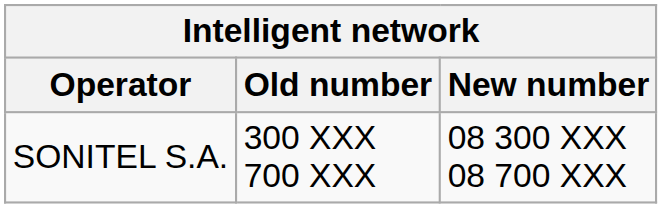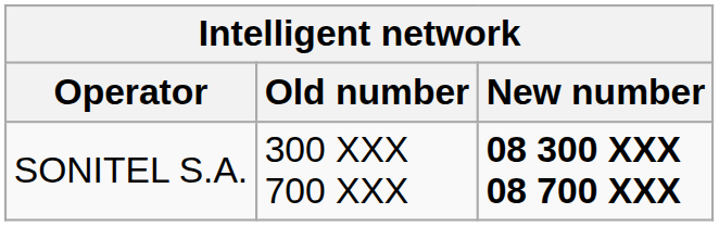SONITEL S.A. | New number: normal -> bold
